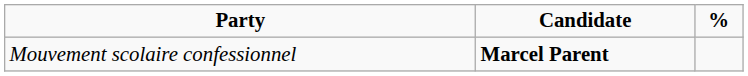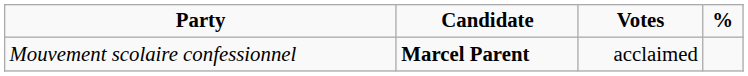+ column: Votes | acclaimed
